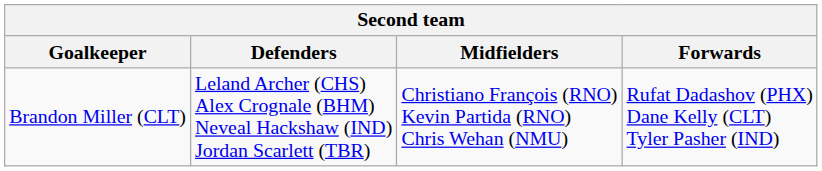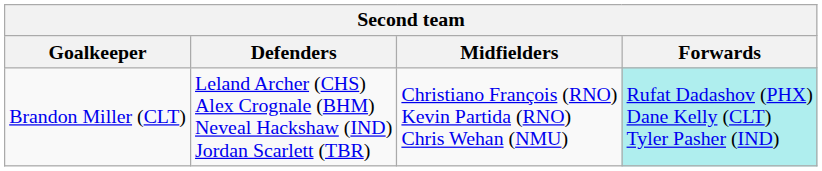Brandon Miller (CLT) | Forwards: no background -> paleturquoise background
